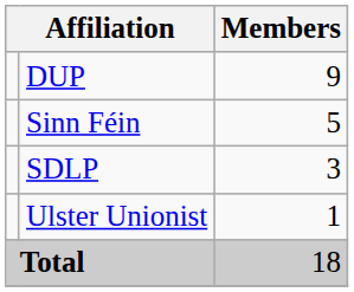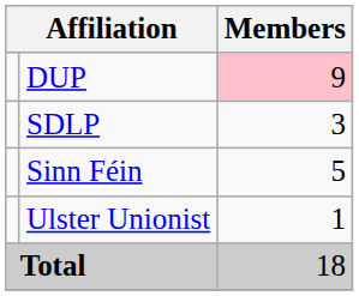DUP | Members: no background -> pink background
rows swapped: Sinn Féin <-> SDLP
